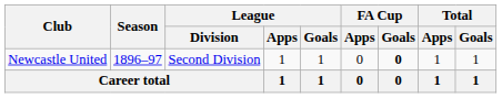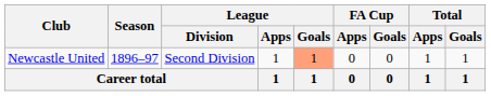Newcastle United | League / Goals: no background -> lightsalmon background
Newcastle United | FA Cup / Goals: bold -> normal
